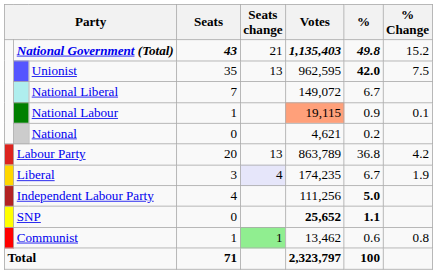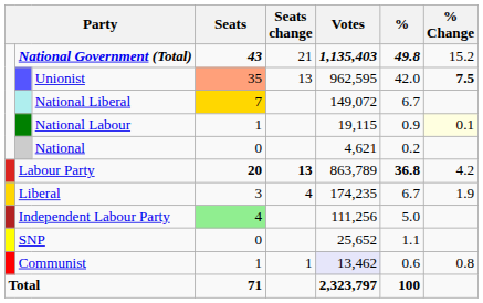Unionist | Seats: no background -> lightsalmon background
Unionist | %: bold -> normal
Unionist | % Change: normal -> bold
National Liberal | Seats: no background -> gold background
National Labour | Votes: lightsalmon background -> no background
National Labour | % Change: no background -> lightyellow background
Labour Party | Seats: normal -> bold
Labour Party | Seats change: normal -> bold
Labour Party | %: normal -> bold
Liberal | Seats change: lavender background -> no background
Independent Labour Party | Seats: no background -> lightgreen background
Independent Labour Party | %: bold -> normal
SNP | Votes: bold -> normal
SNP | %: bold -> normal
Communist | Seats change: lightgreen background -> no background
Communist | Votes: no background -> lavender background
